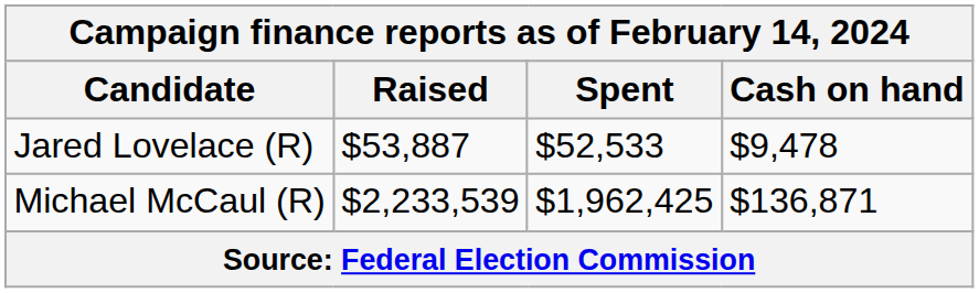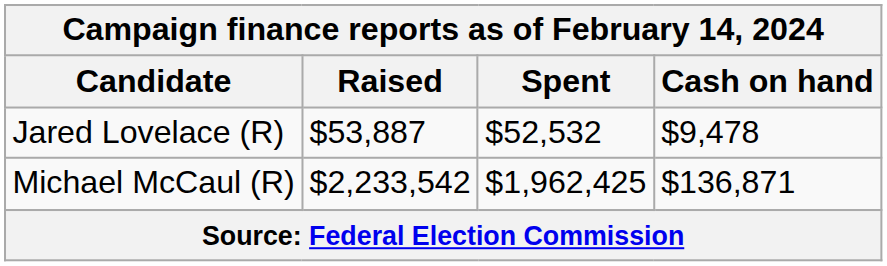Jared Lovelace (R) | Spent: $52,533 -> $52,532
Michael McCaul (R) | Raised: $2,233,539 -> $2,233,542
